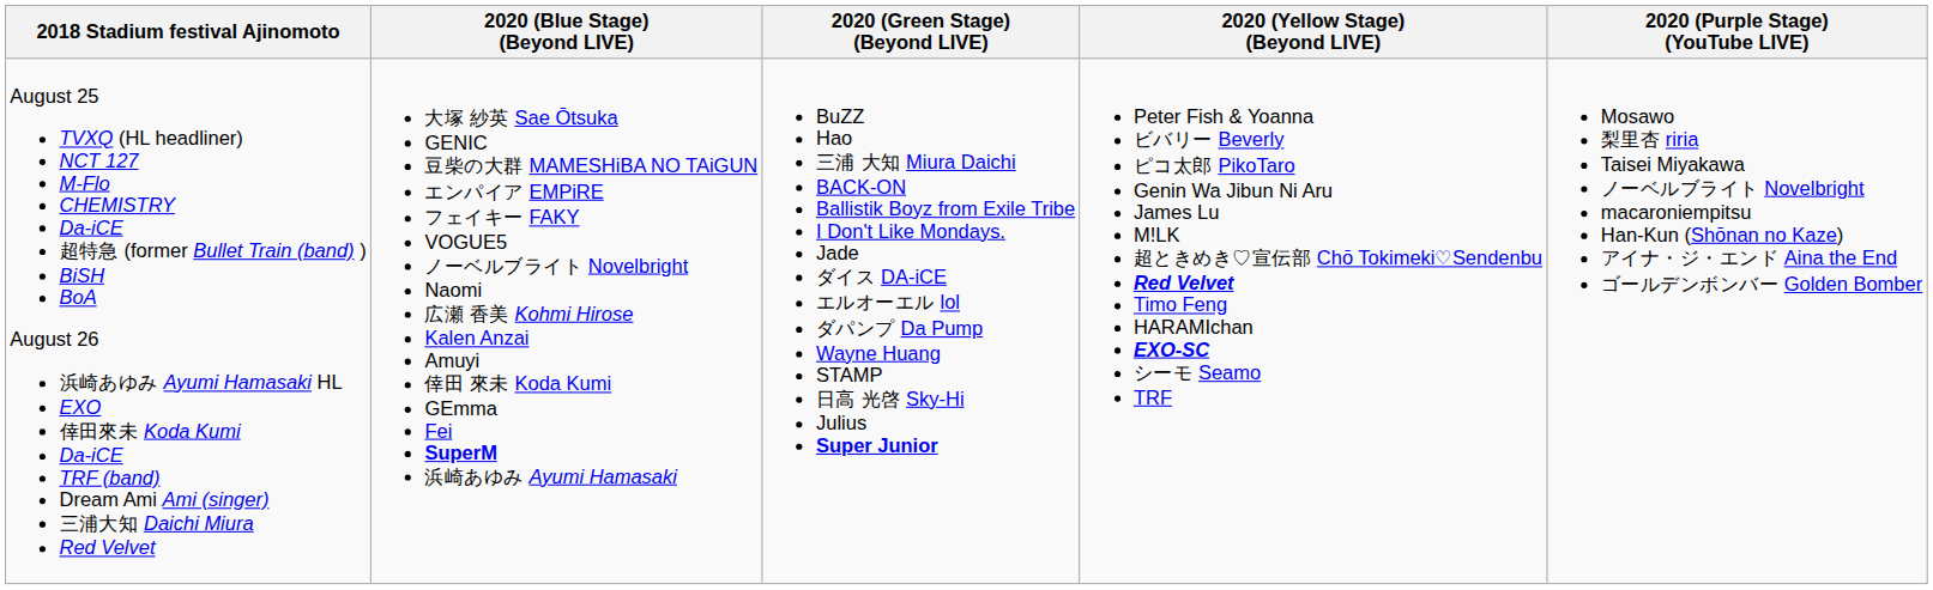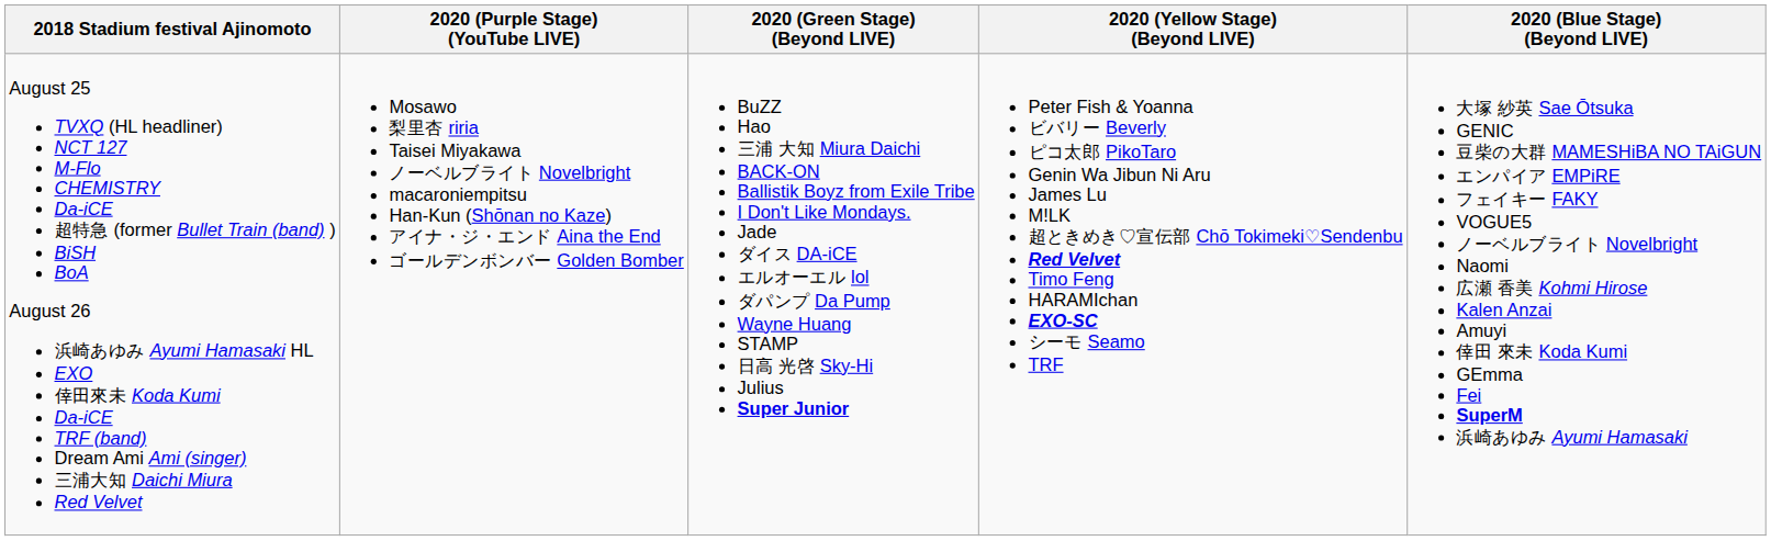columns swapped: 2020 (Blue Stage) (Beyond LIVE) <-> 2020 (Purple Stage) (YouTube LIVE)
